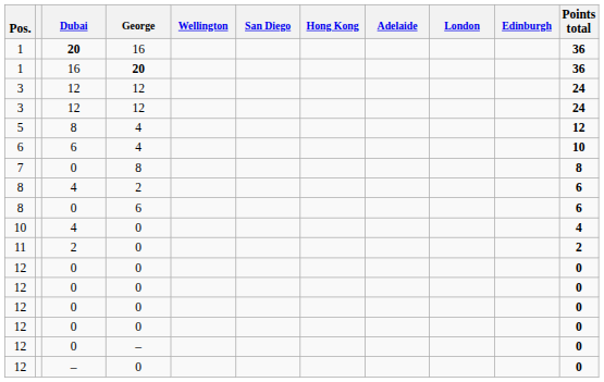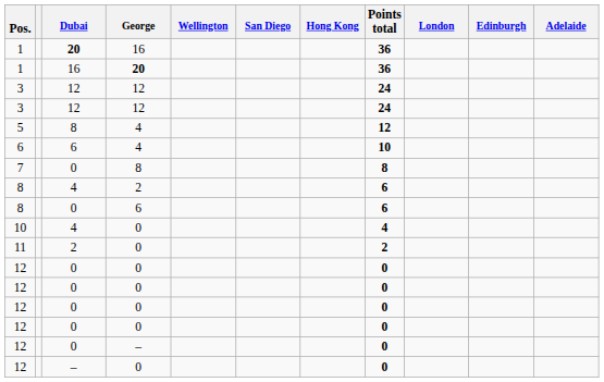columns swapped: Adelaide <-> Points total
